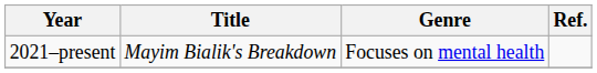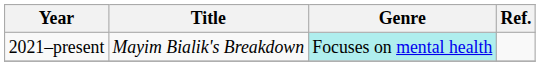2021–present | Genre: no background -> paleturquoise background
